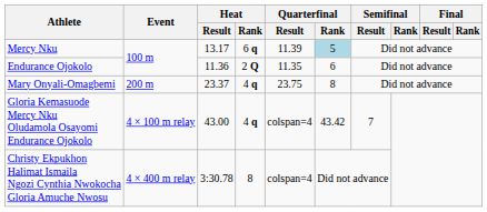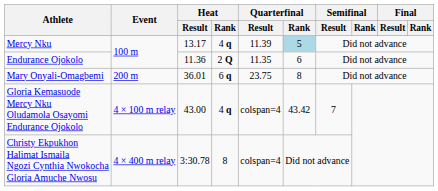Mercy Nku | Heat / Rank: 6 q -> 4 q
Mary Onyali-Omagbemi | Heat / Result: 23.37 -> 36.01
Mary Onyali-Omagbemi | Heat / Rank: 4 q -> 6 q
